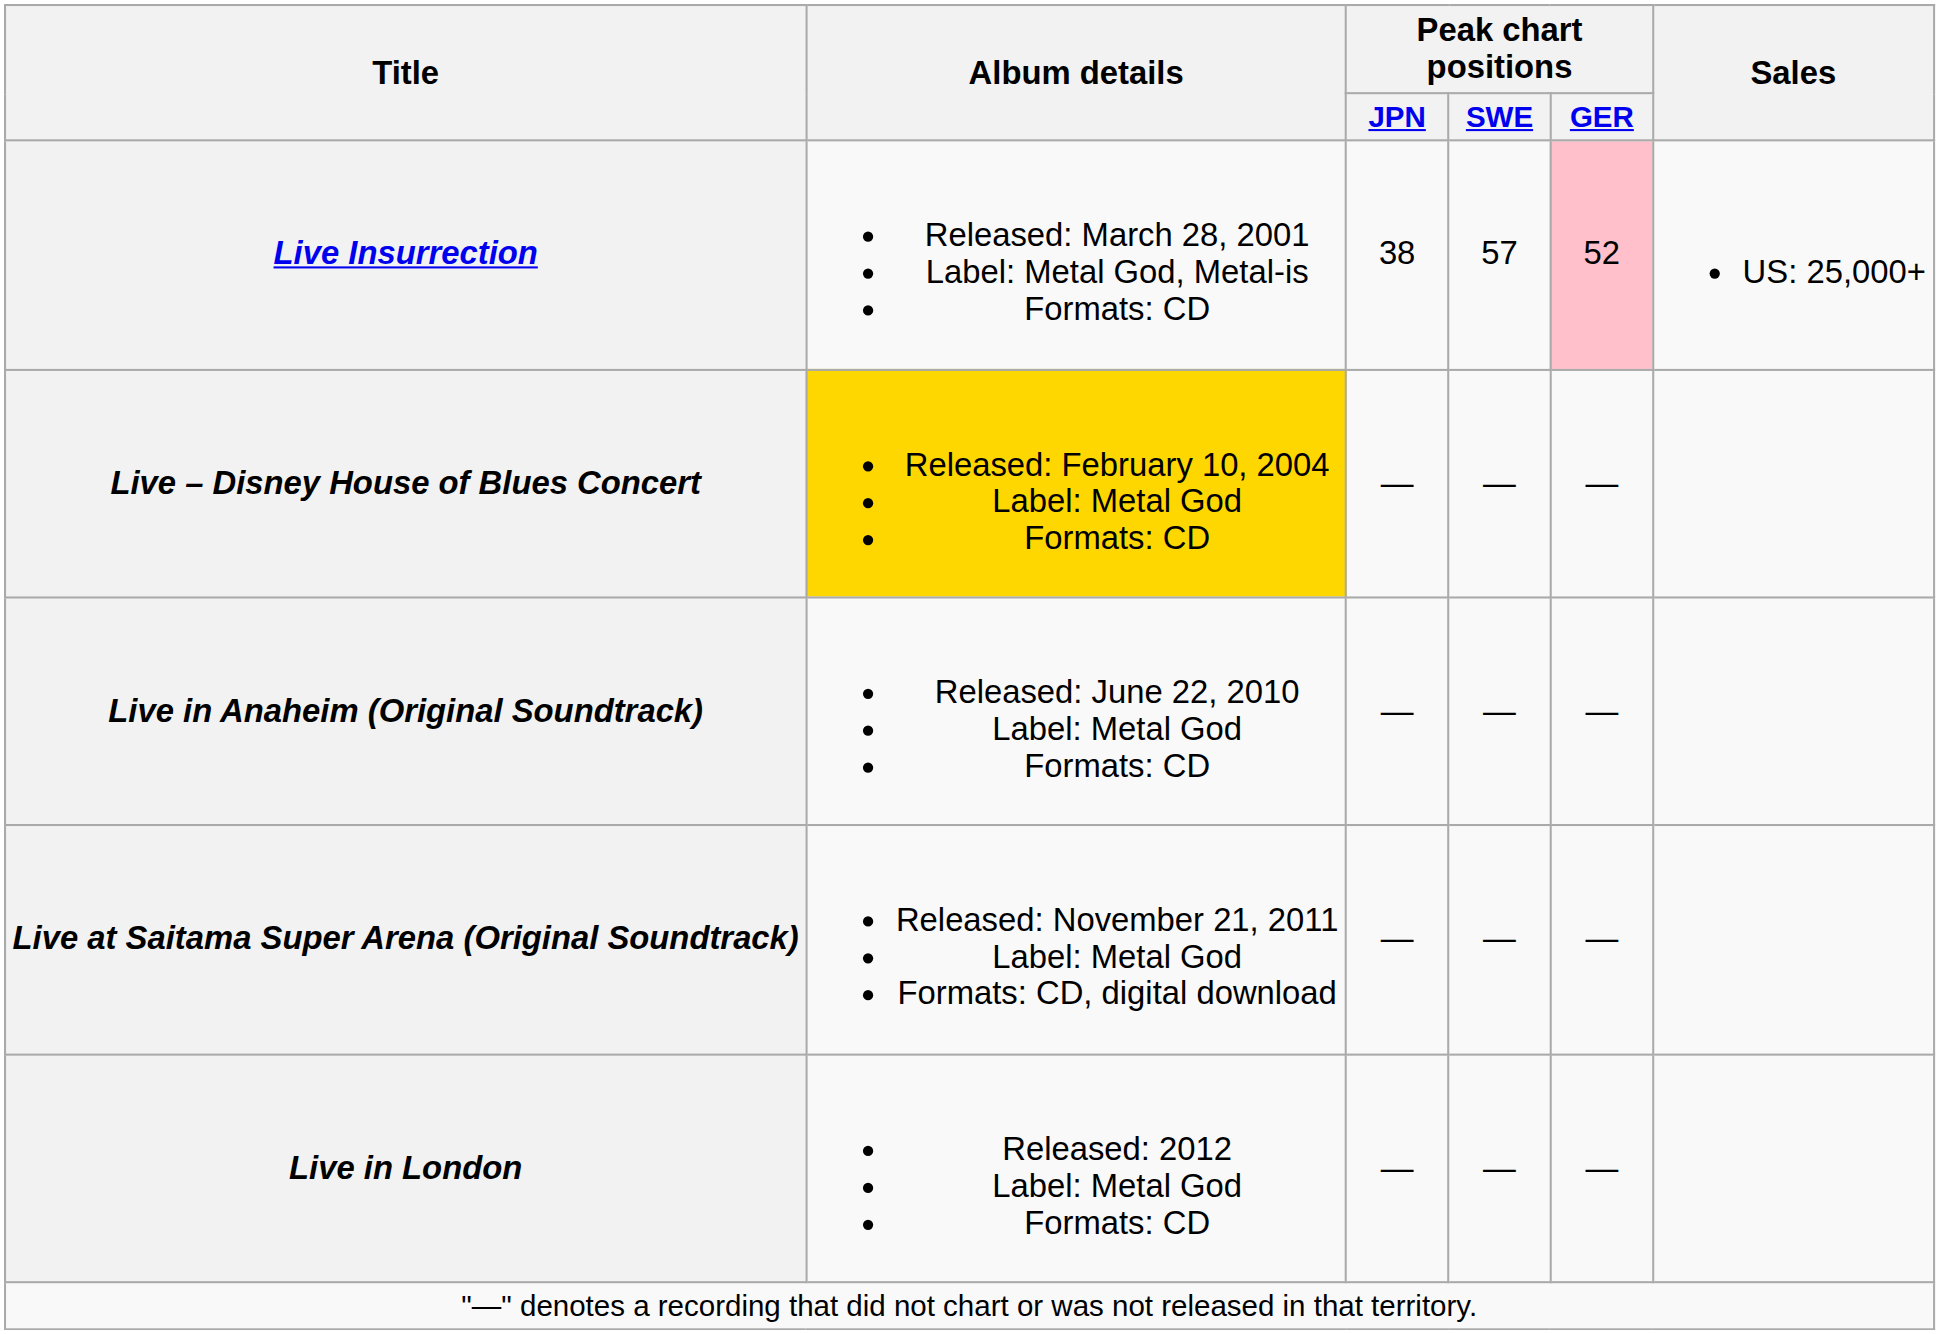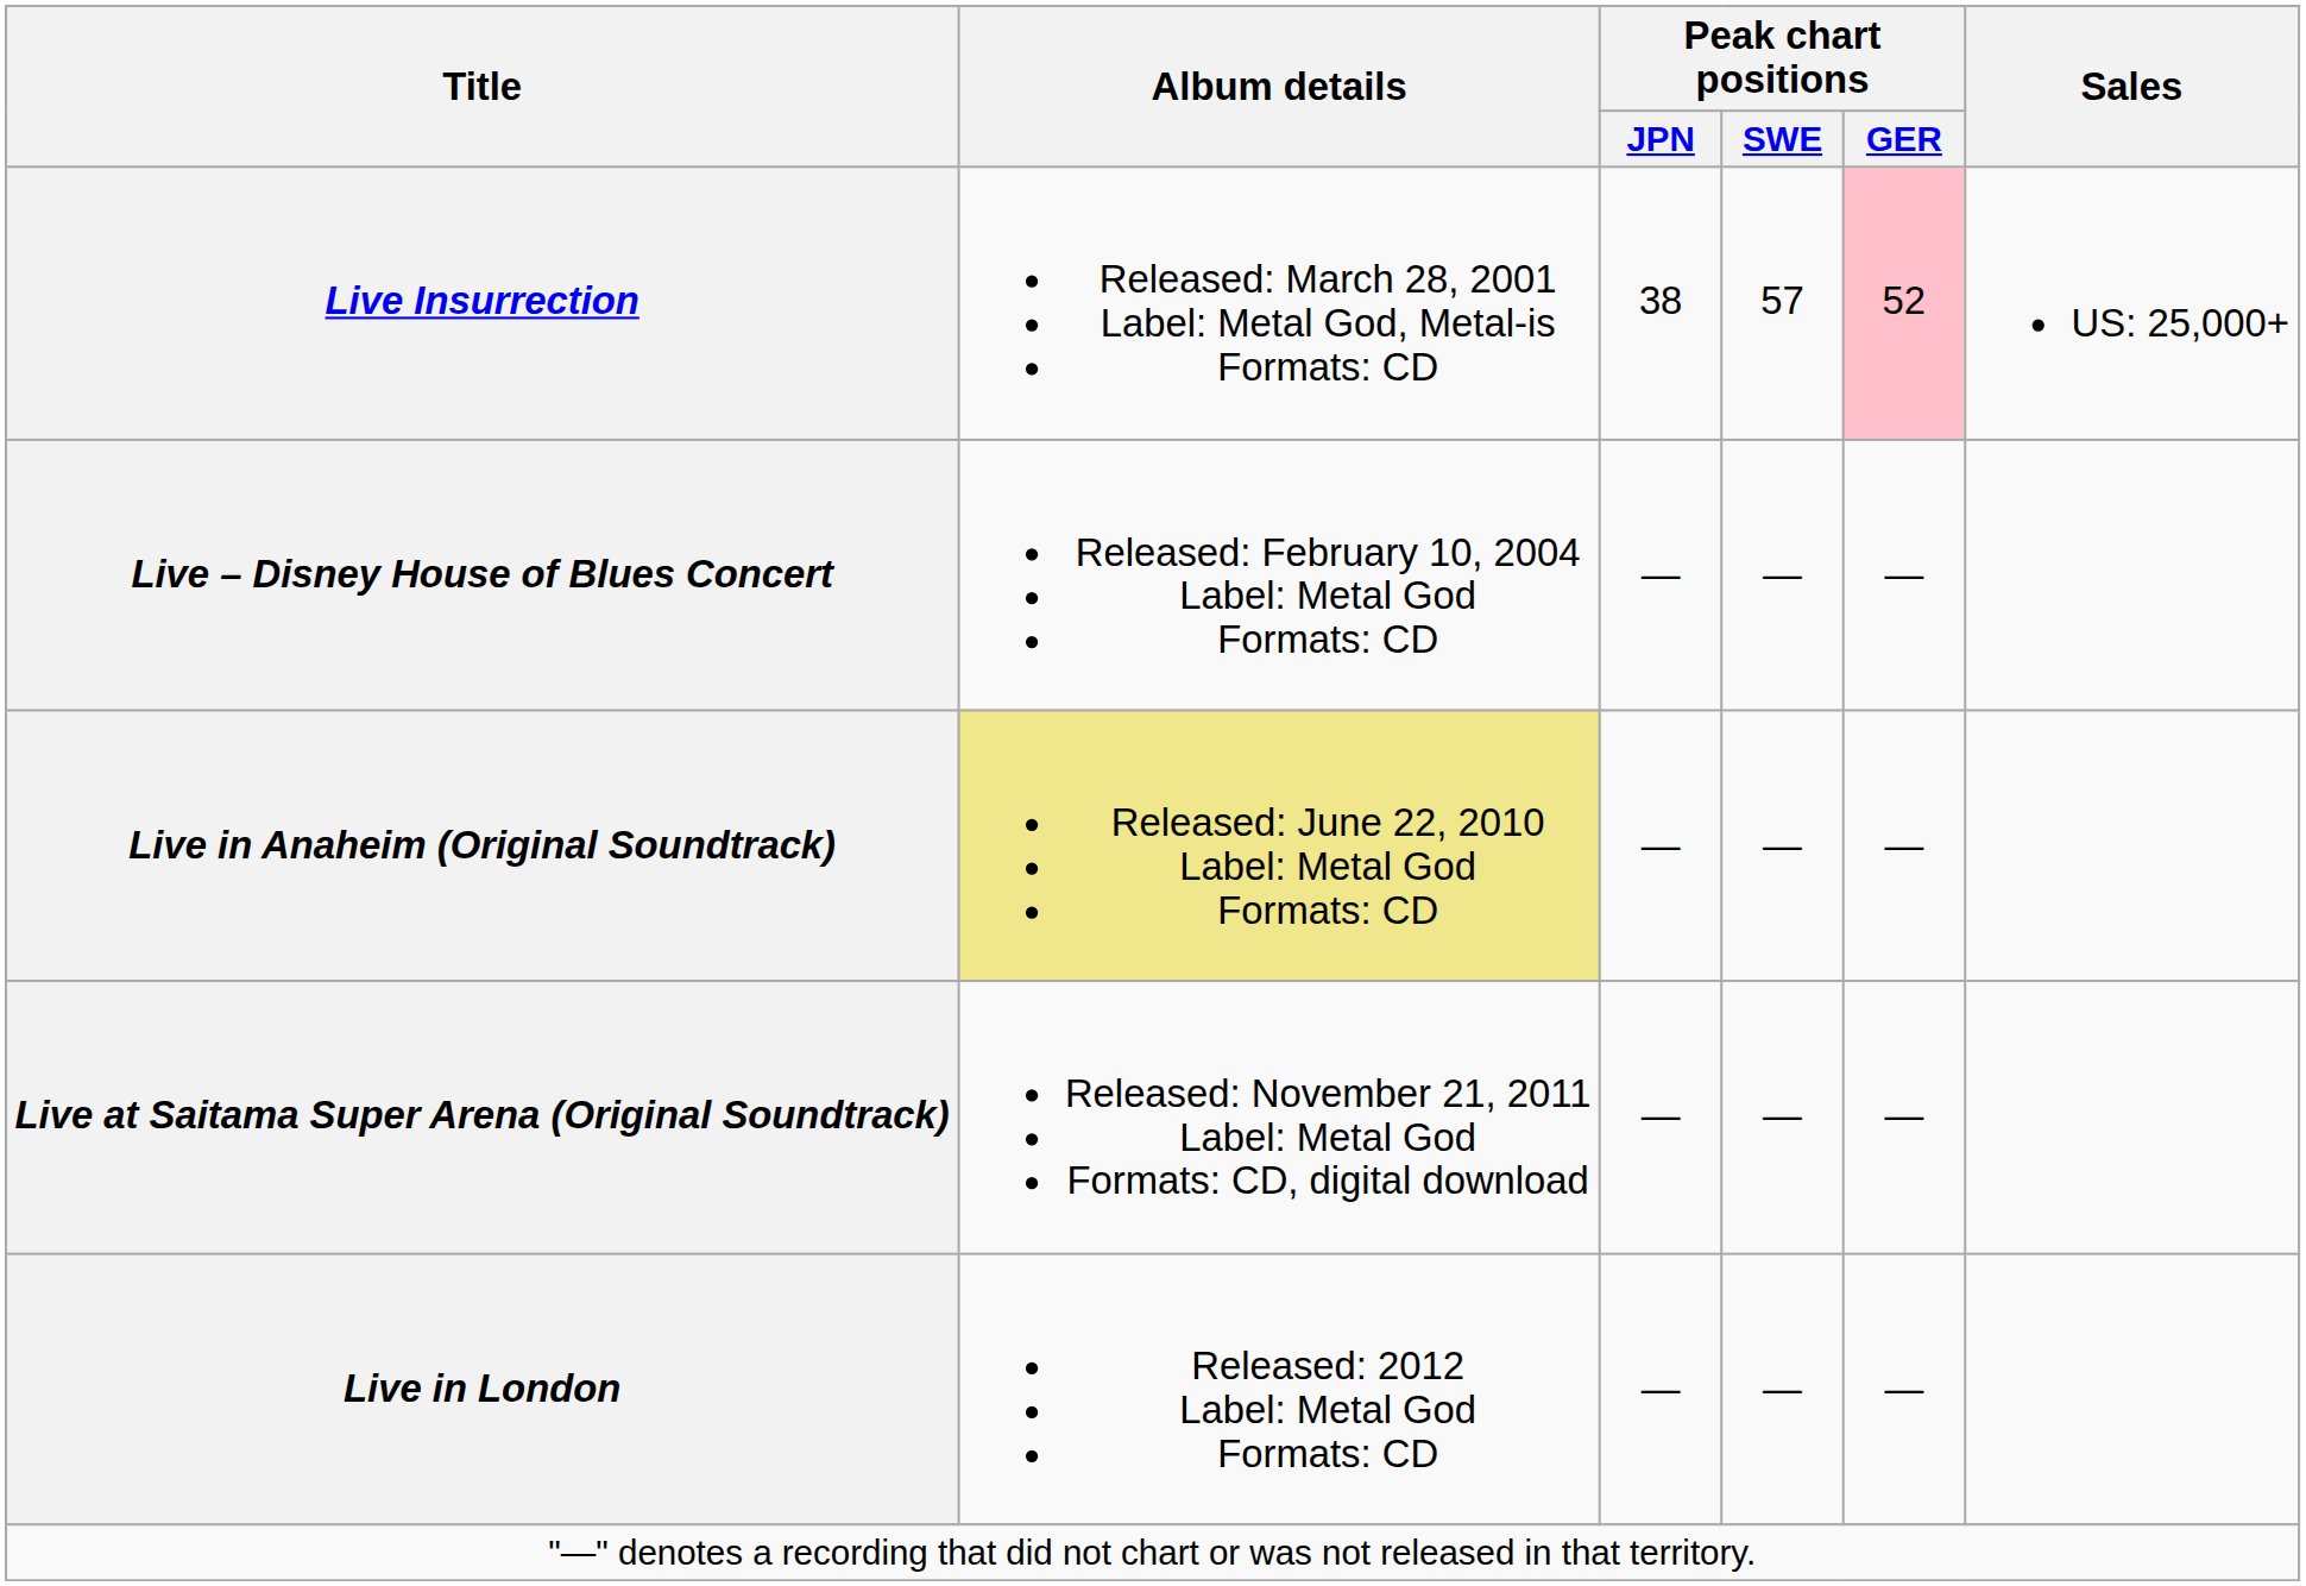Live – Disney House of Blues Concert | Album details: gold background -> no background
Live in Anaheim (Original Soundtrack) | Album details: no background -> khaki background
